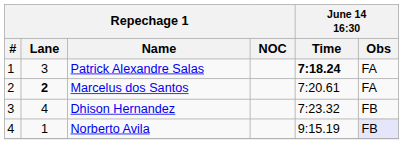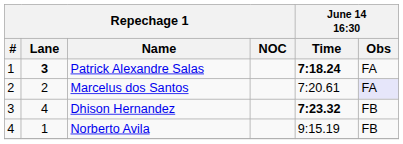Patrick Alexandre Salas | Repechage 1 / Lane: normal -> bold
Marcelus dos Santos | Repechage 1 / Lane: bold -> normal
Marcelus dos Santos | June 14 16:30 / Obs: no background -> lavender background
Dhison Hernandez | June 14 16:30 / Time: normal -> bold
Norberto Avila | June 14 16:30 / Obs: lavender background -> no background
